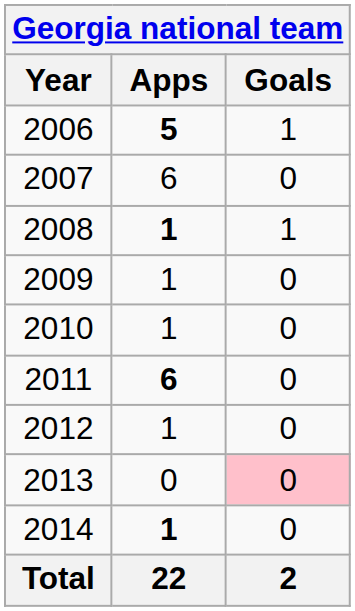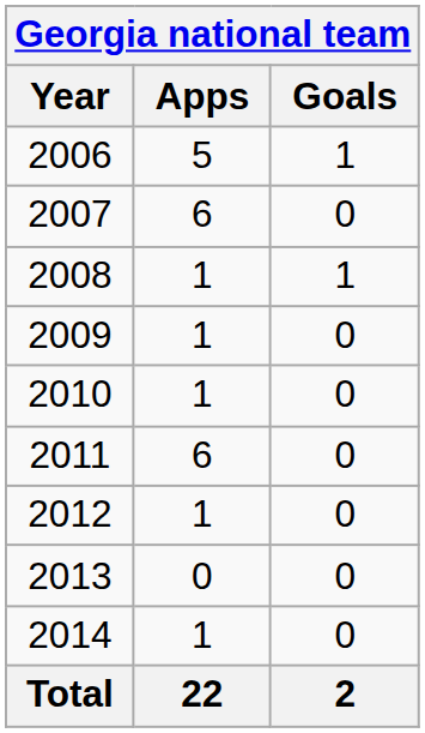2006 | Apps: bold -> normal
2008 | Apps: bold -> normal
2011 | Apps: bold -> normal
2013 | Goals: pink background -> no background
2014 | Apps: bold -> normal
